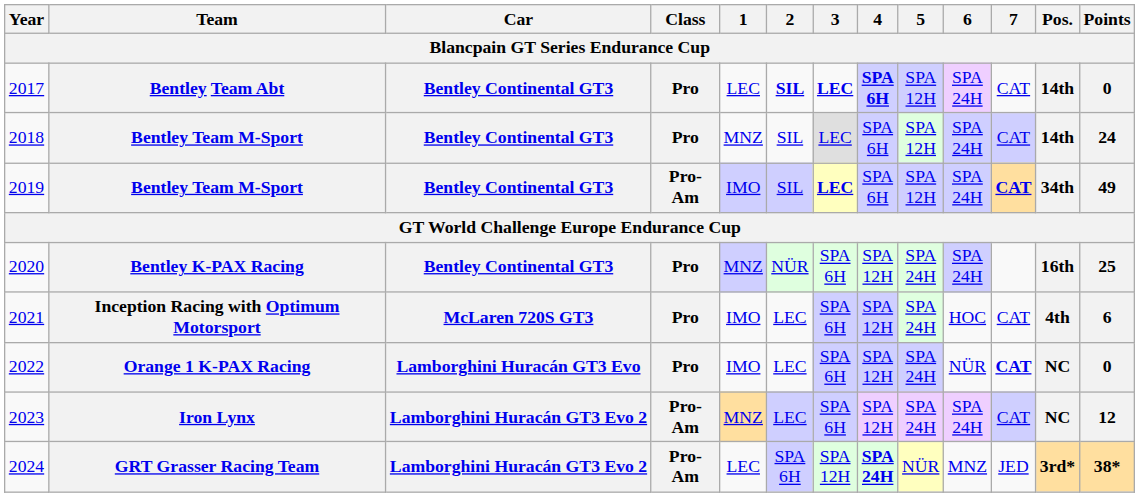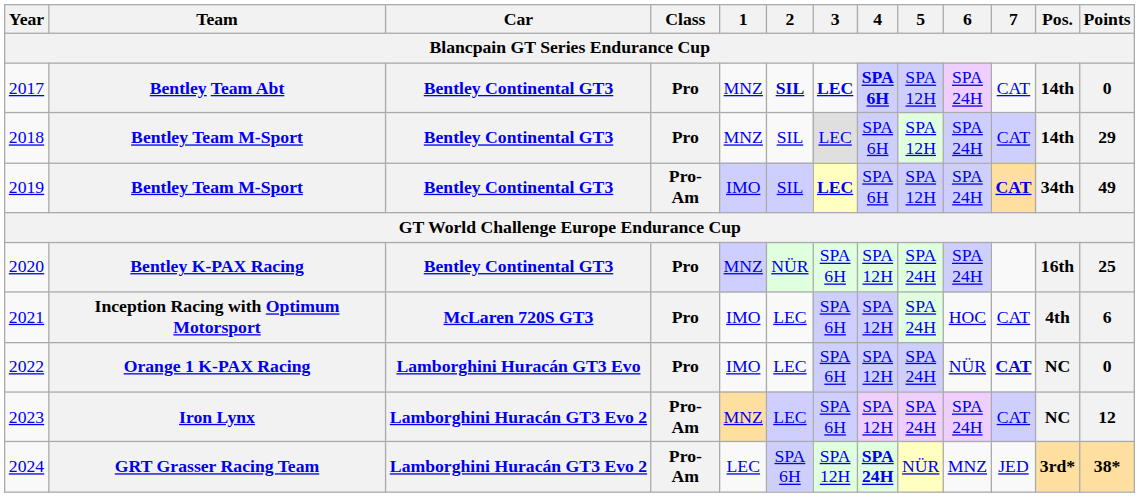2017 | 1: LEC -> MNZ
2018 | Points: 24 -> 29
